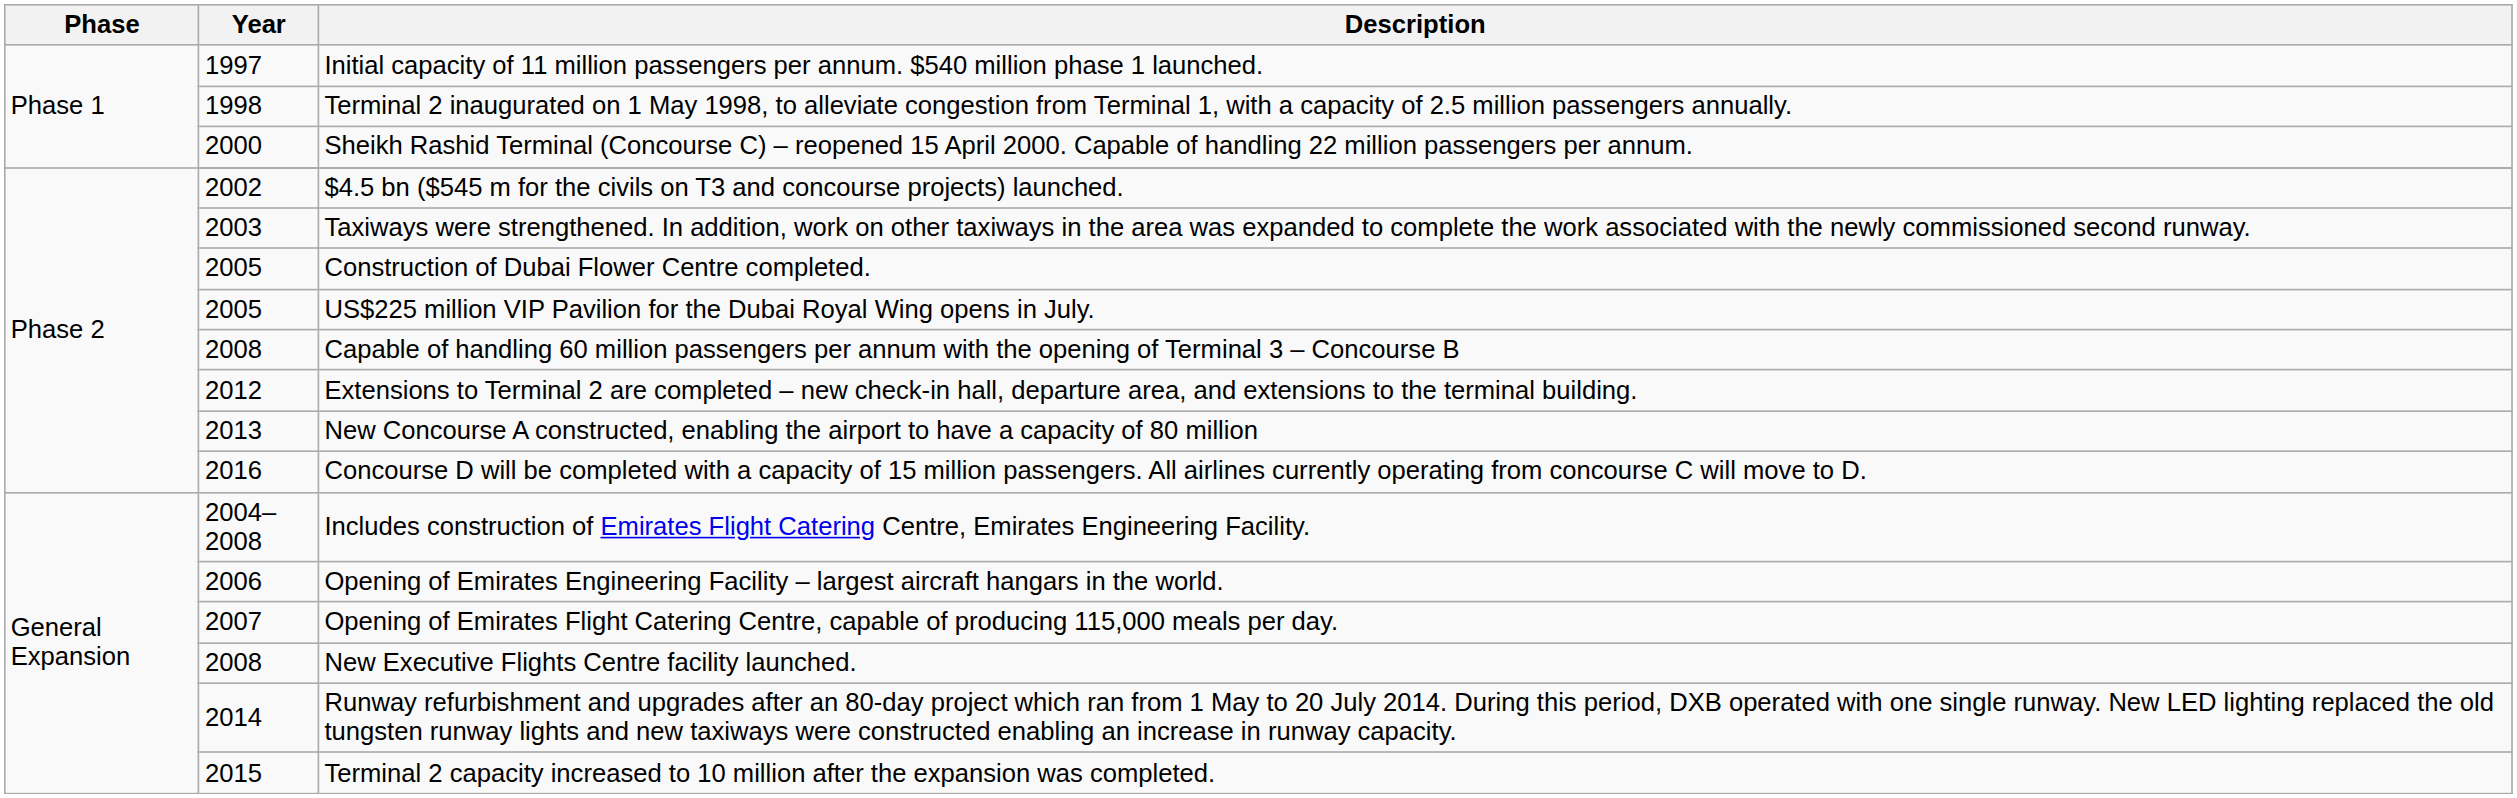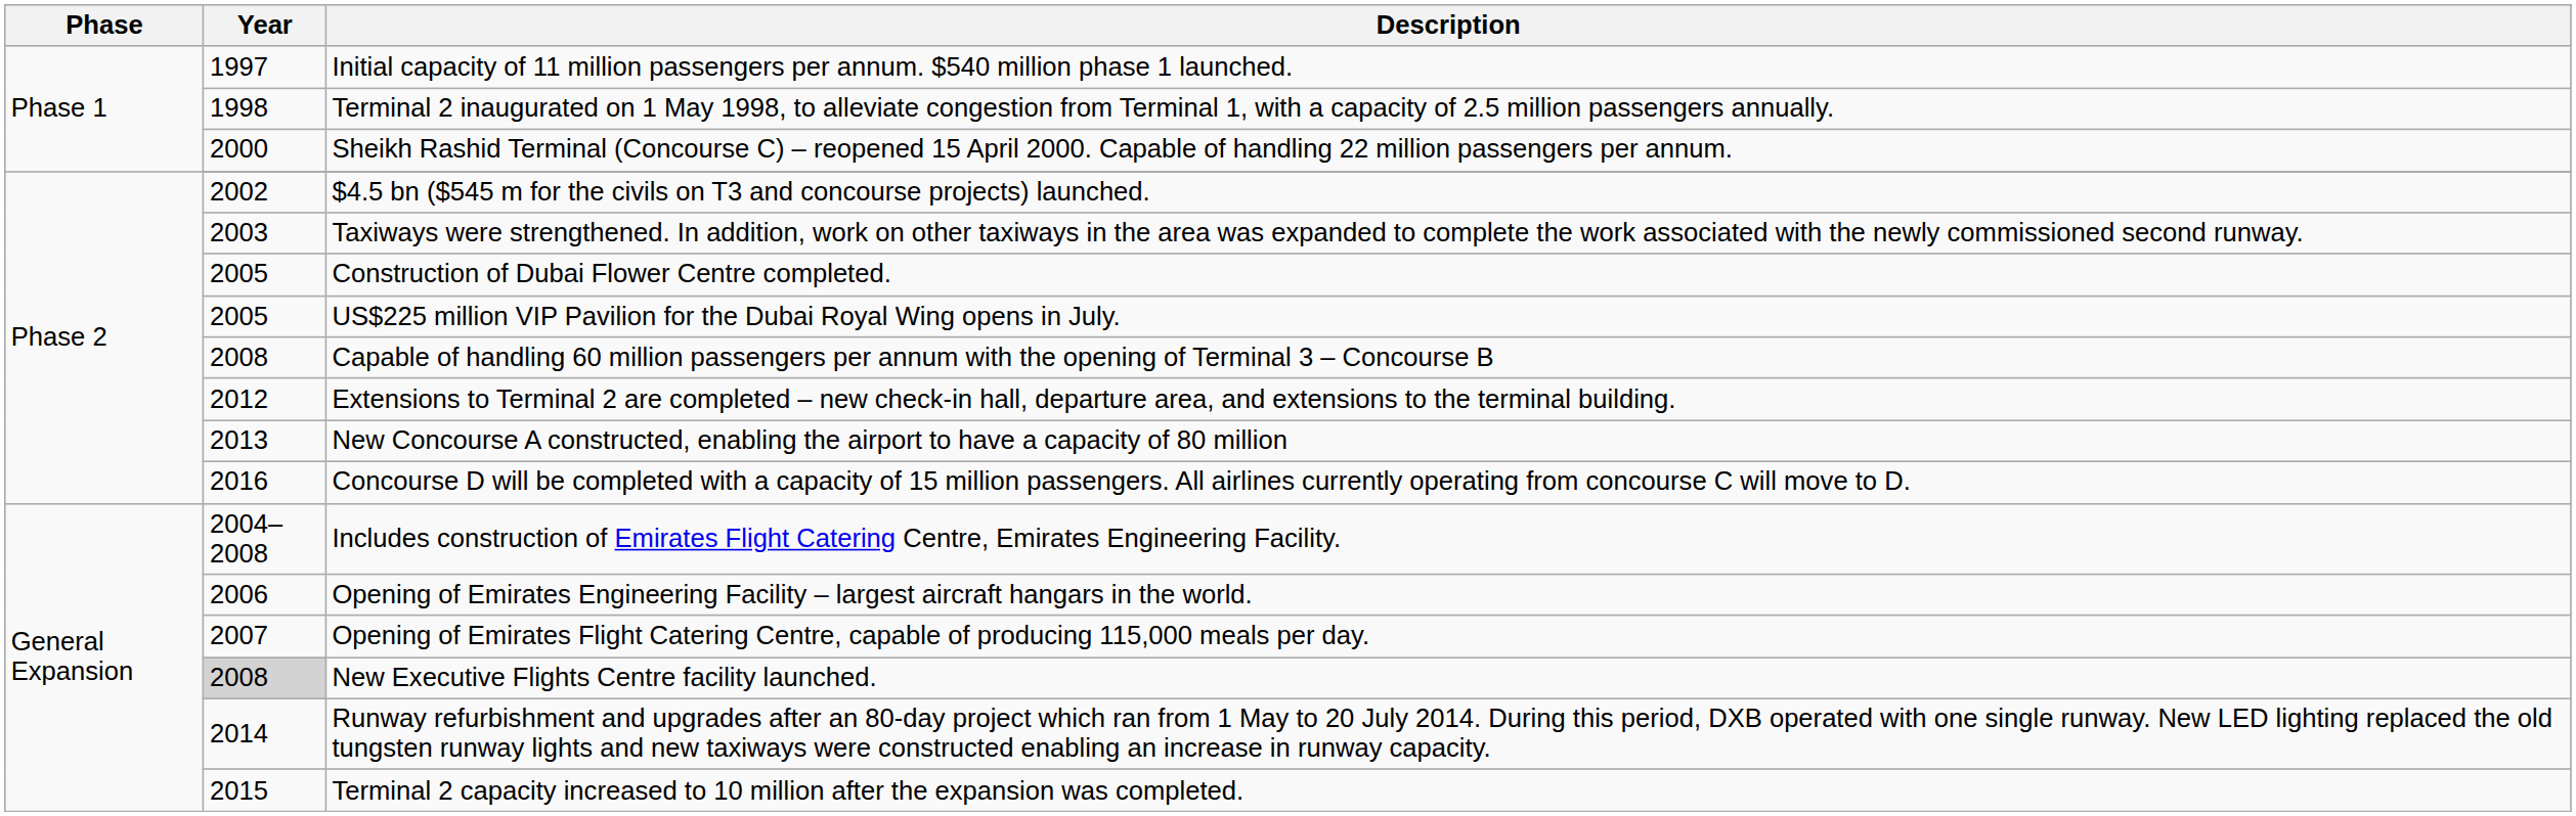New Executive Flights Centre facility launched. | Year: no background -> lightgrey background
